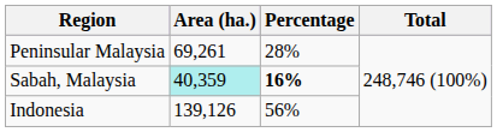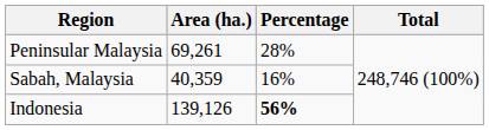Sabah, Malaysia | Area (ha.): paleturquoise background -> no background
Sabah, Malaysia | Percentage: bold -> normal
Indonesia | Percentage: normal -> bold
